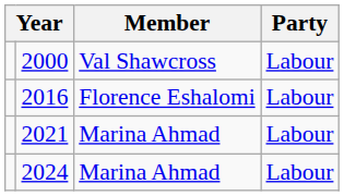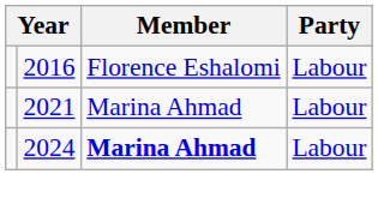- row: 2000 | Val Shawcross | Labour
2024 | Member: normal -> bold
